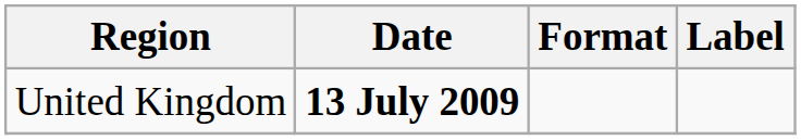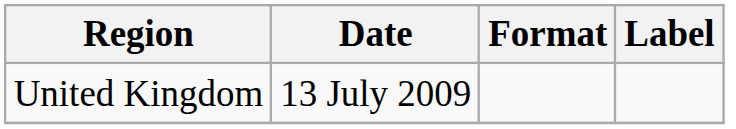United Kingdom | Date: bold -> normal
